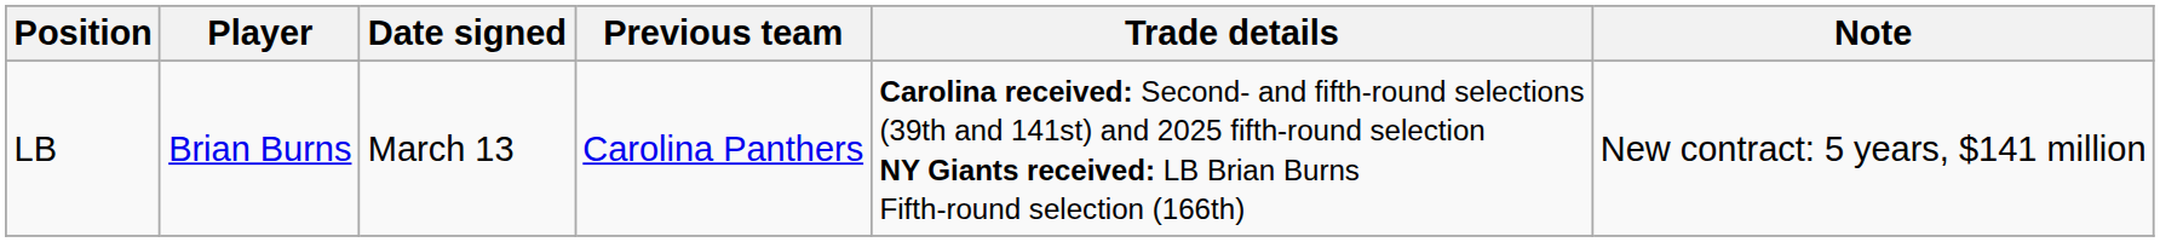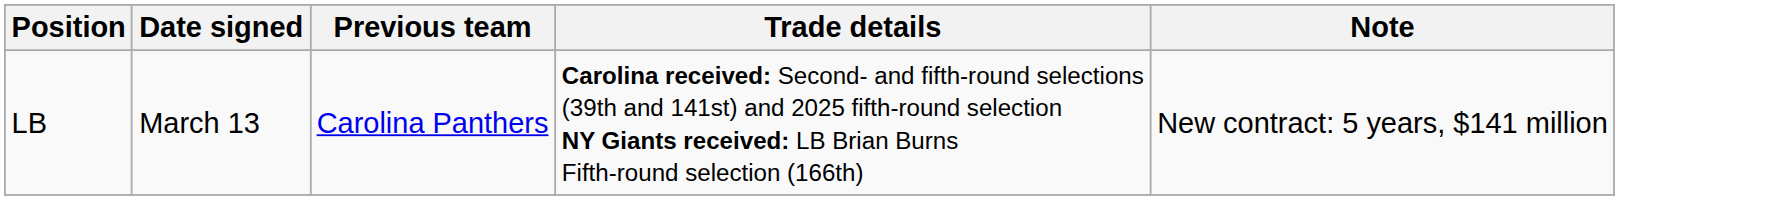- column: Player | Brian Burns
